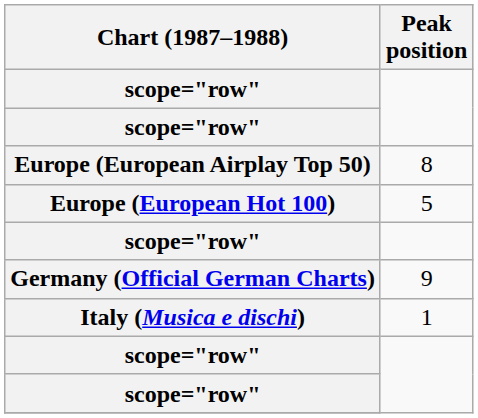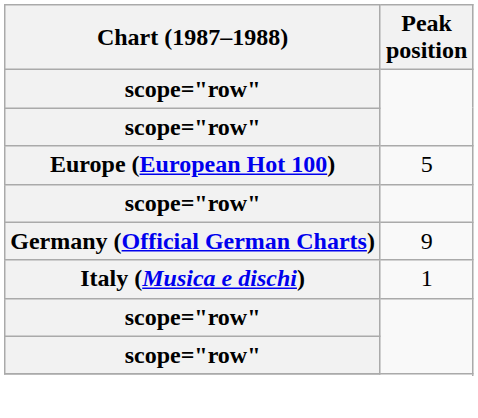- row: Europe (European Airplay Top 50) | 8
